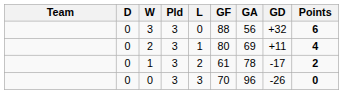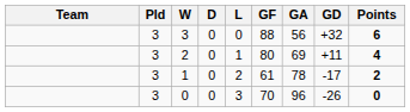columns swapped: Pld <-> D
